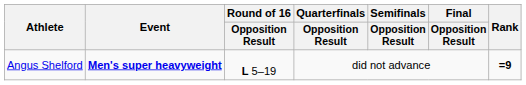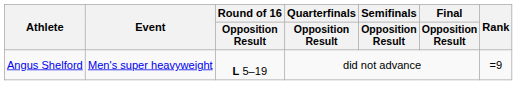Angus Shelford | Event: bold -> normal
Angus Shelford | Rank: bold -> normal
